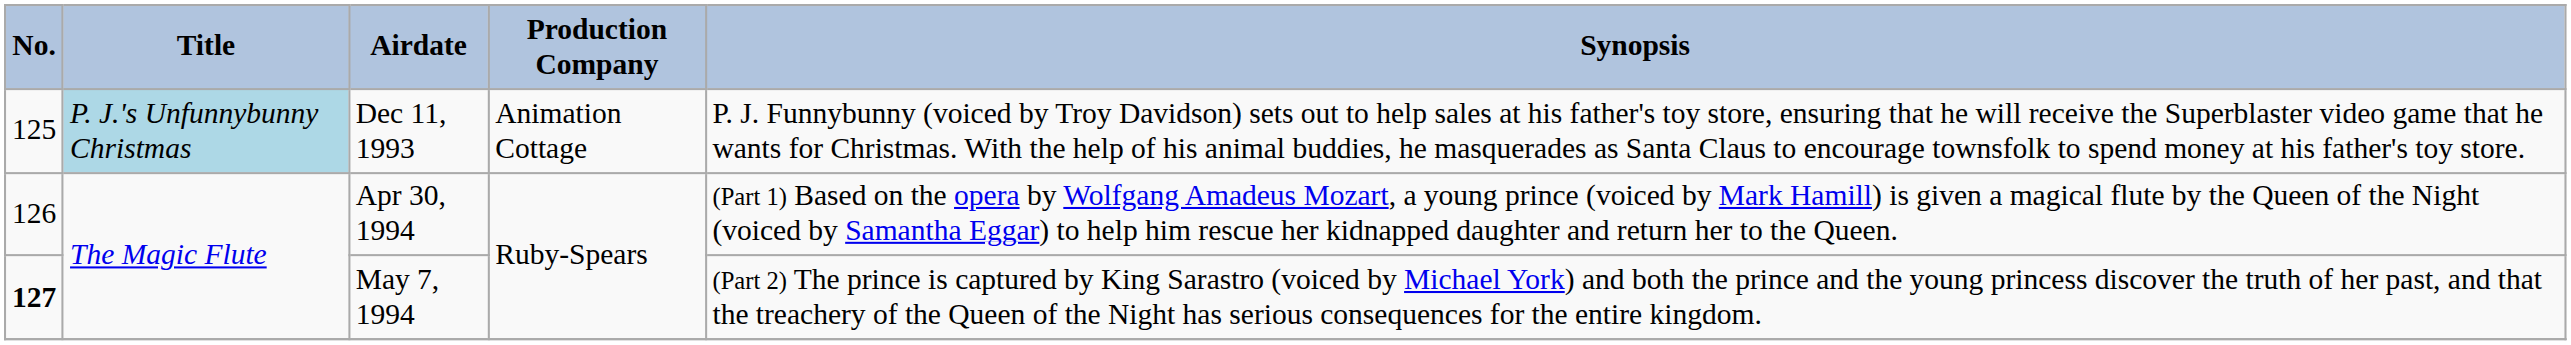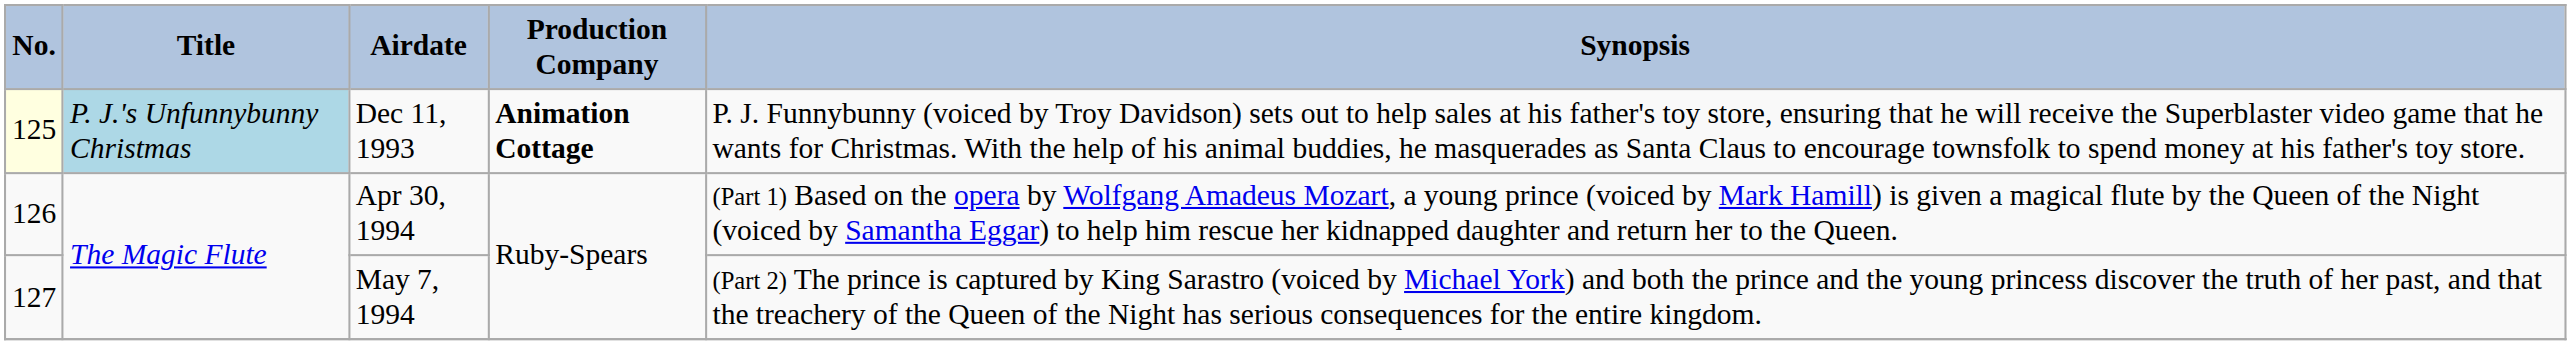Dec 11, 1993 | No.: no background -> lightyellow background
Dec 11, 1993 | Production Company: normal -> bold
May 7, 1994 | No.: bold -> normal
